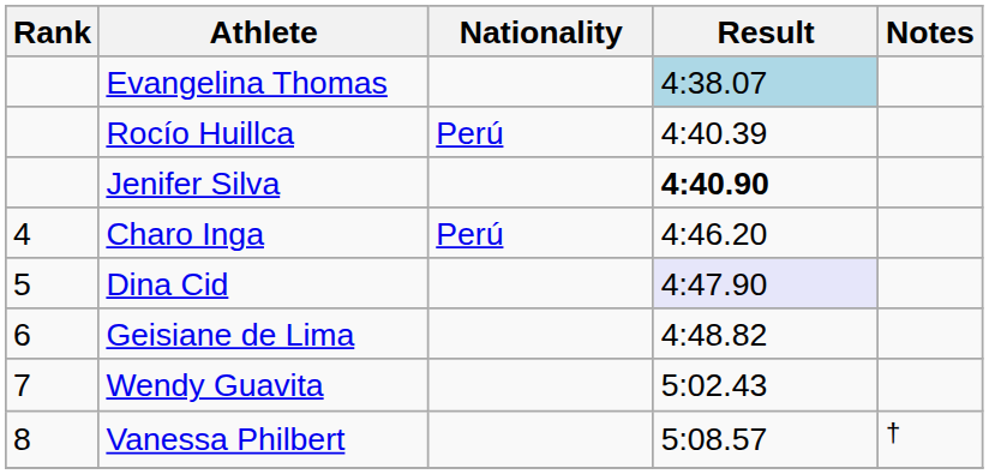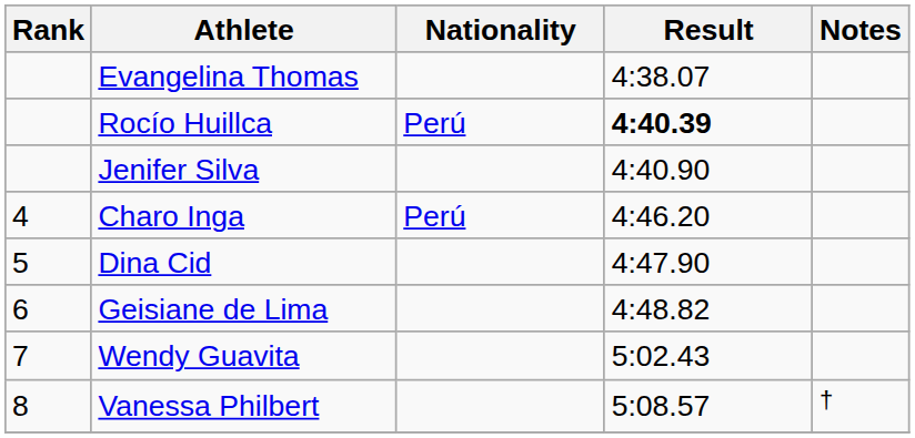Evangelina Thomas | Result: lightblue background -> no background
Rocío Huillca | Result: normal -> bold
Jenifer Silva | Result: bold -> normal
Dina Cid | Result: lavender background -> no background
